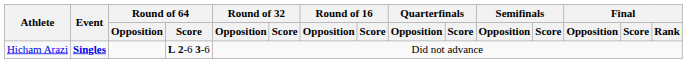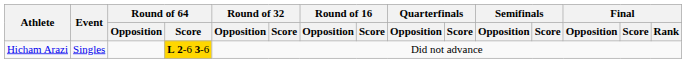Hicham Arazi | Event: bold -> normal
Hicham Arazi | Round of 64 / Score: no background -> gold background
